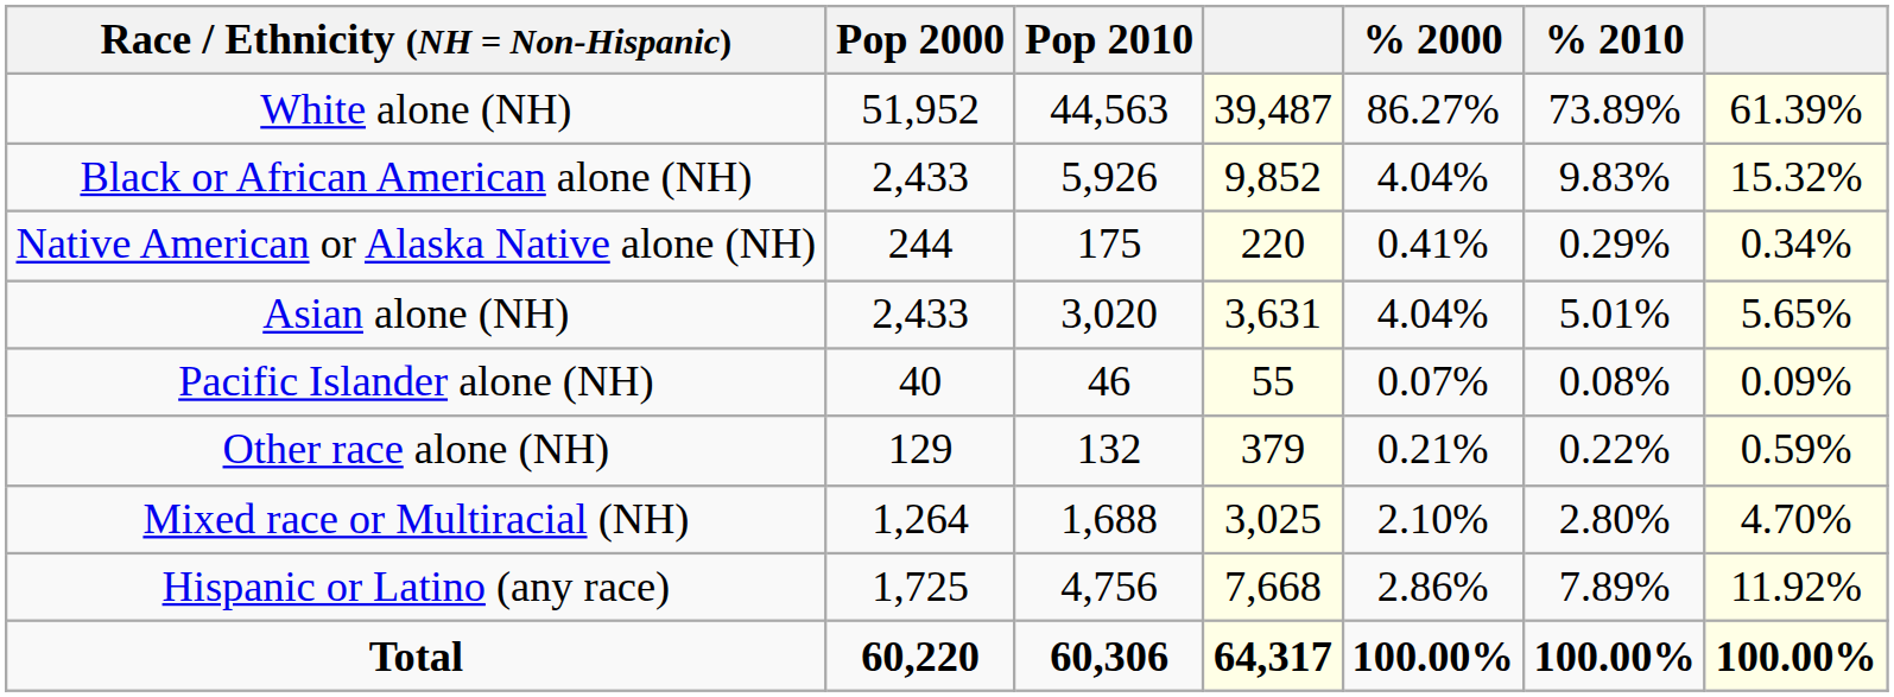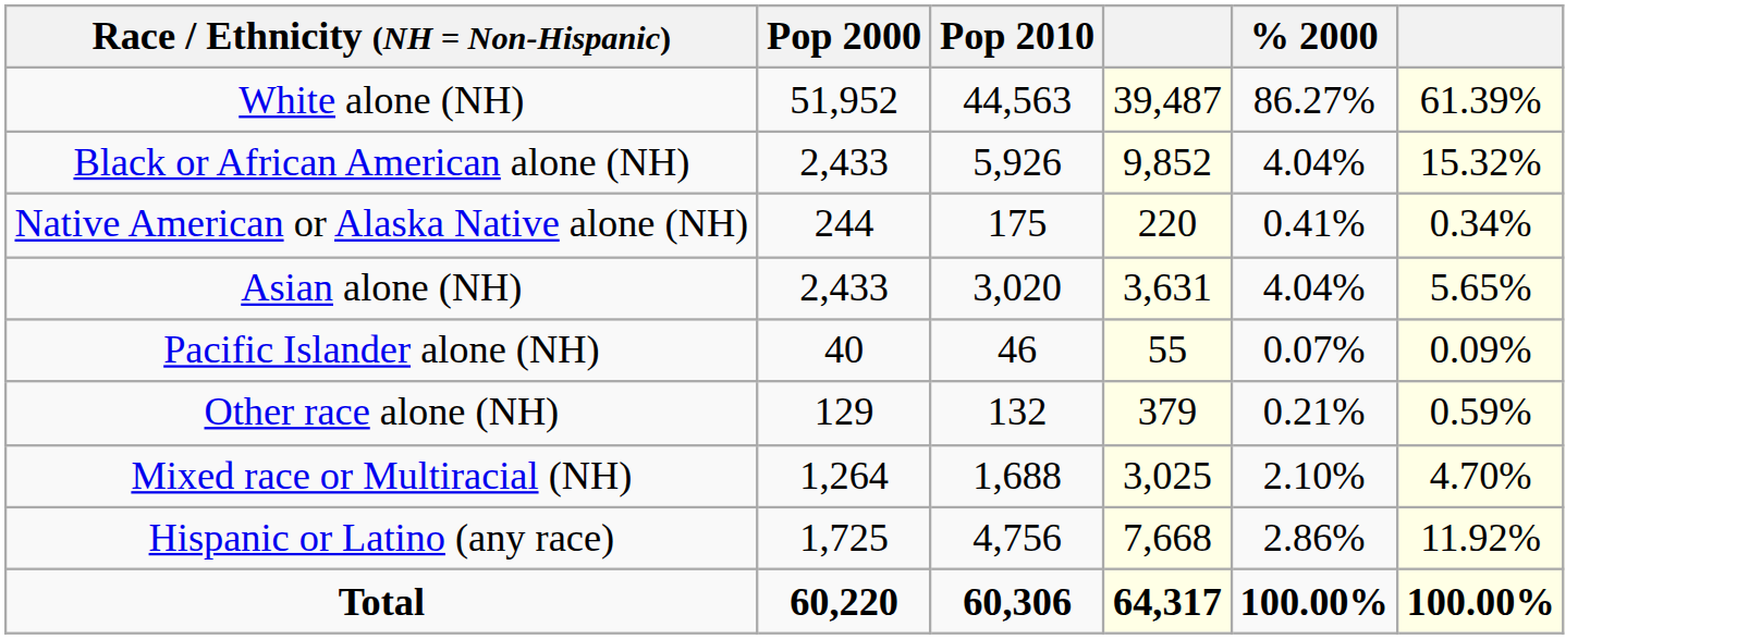- column: % 2010 | 73.89% | 9.83% | 0.29% | 5.01% | 0.08% | 0.22% | 2.80% | 7.89% | 100.00%
